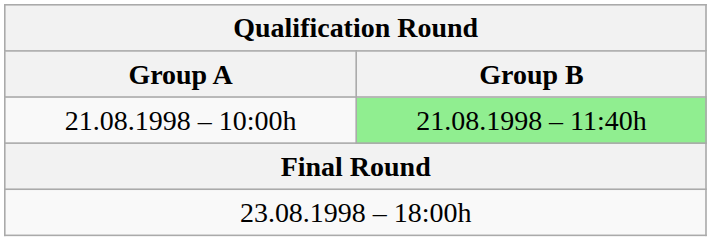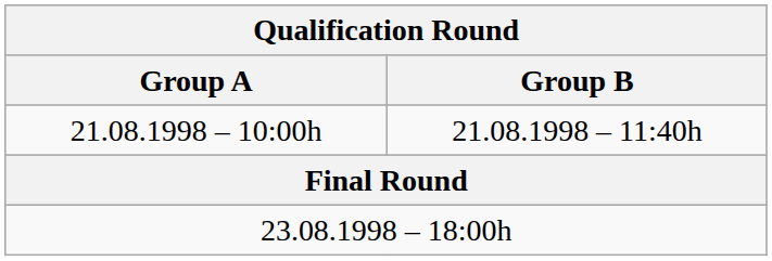21.08.1998 – 10:00h | Group B: lightgreen background -> no background
